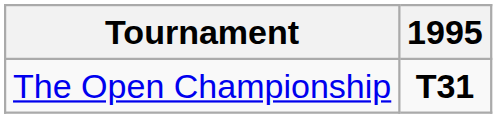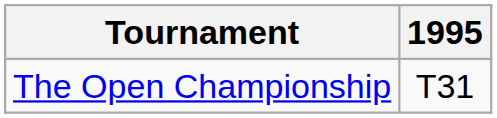The Open Championship | 1995: bold -> normal
